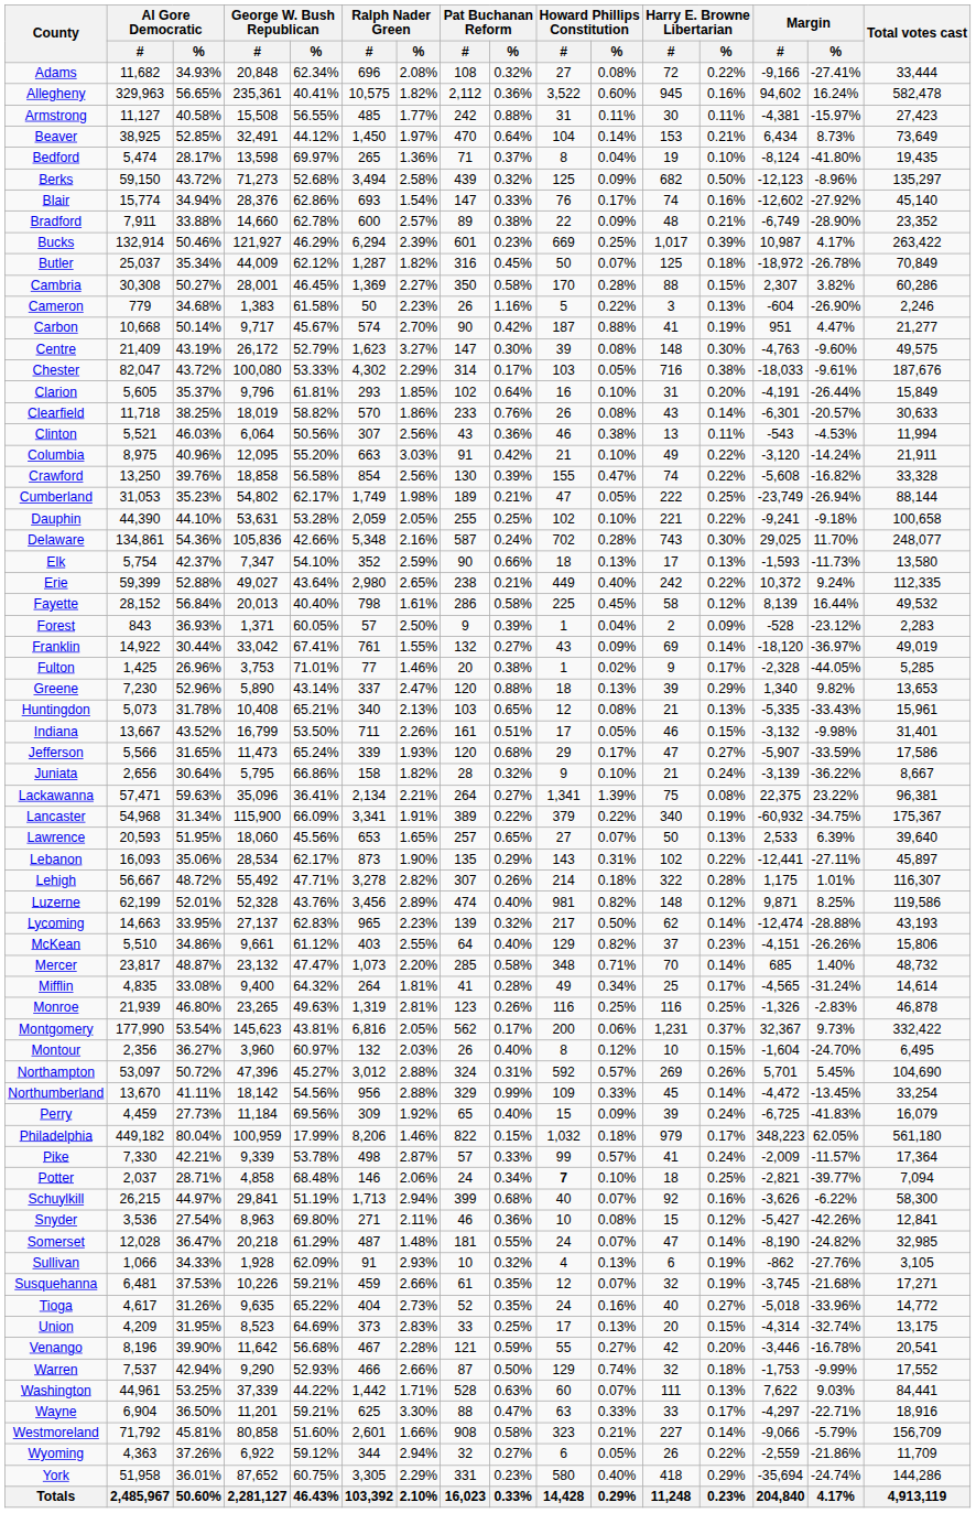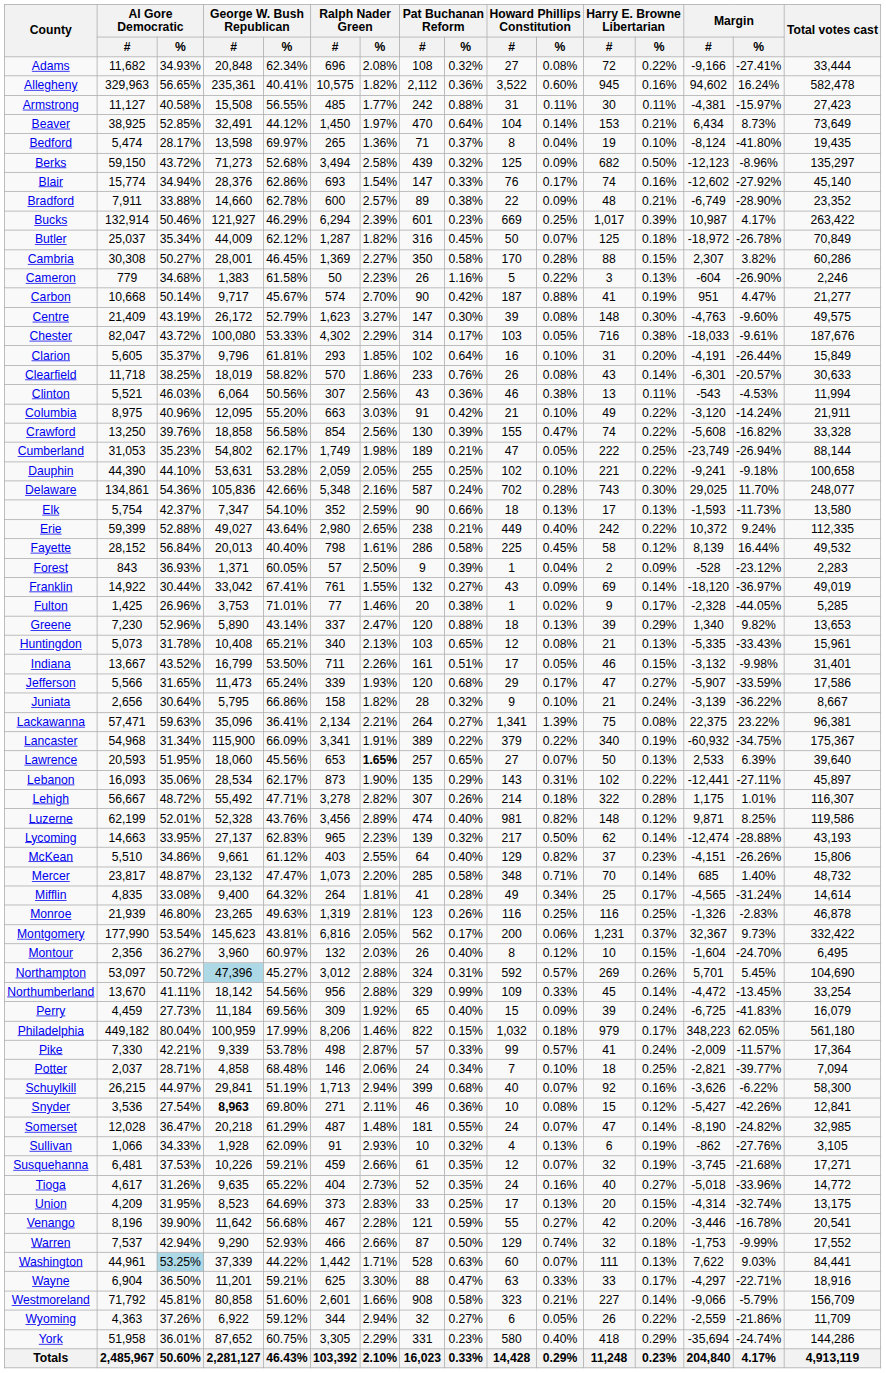Lawrence | Ralph Nader Green / %: normal -> bold
Northampton | George W. Bush Republican / #: no background -> lightblue background
Potter | Howard Phillips Constitution / #: bold -> normal
Snyder | George W. Bush Republican / #: normal -> bold
Washington | Al Gore Democratic / %: no background -> lightblue background
